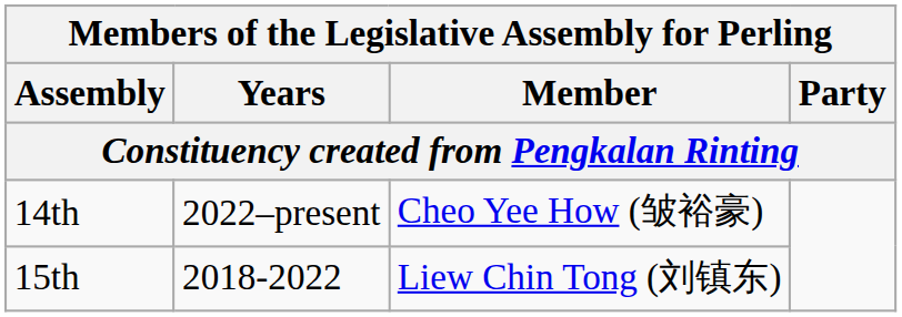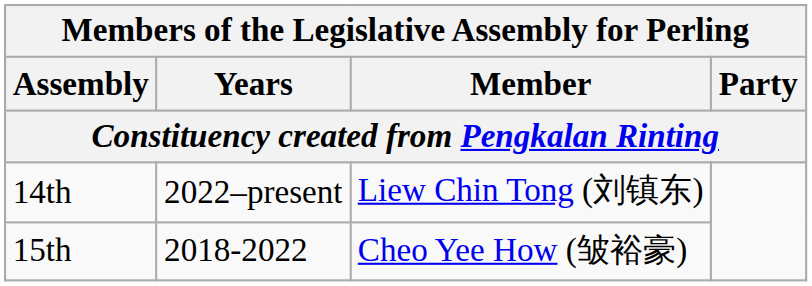14th | Member: Cheo Yee How (皱裕豪) -> Liew Chin Tong (刘镇东)
15th | Member: Liew Chin Tong (刘镇东) -> Cheo Yee How (皱裕豪)
